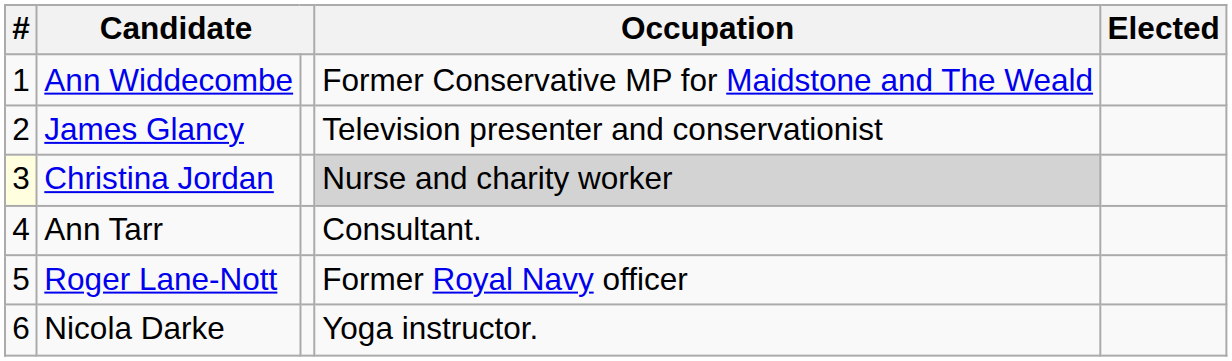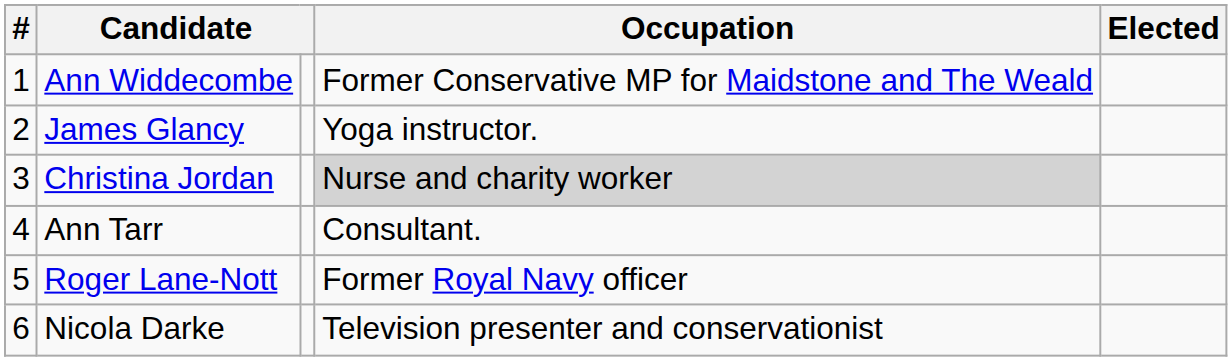James Glancy | Occupation: Television presenter and conservationist -> Yoga instructor.
Christina Jordan | #: lightyellow background -> no background
Nicola Darke | Occupation: Yoga instructor. -> Television presenter and conservationist
